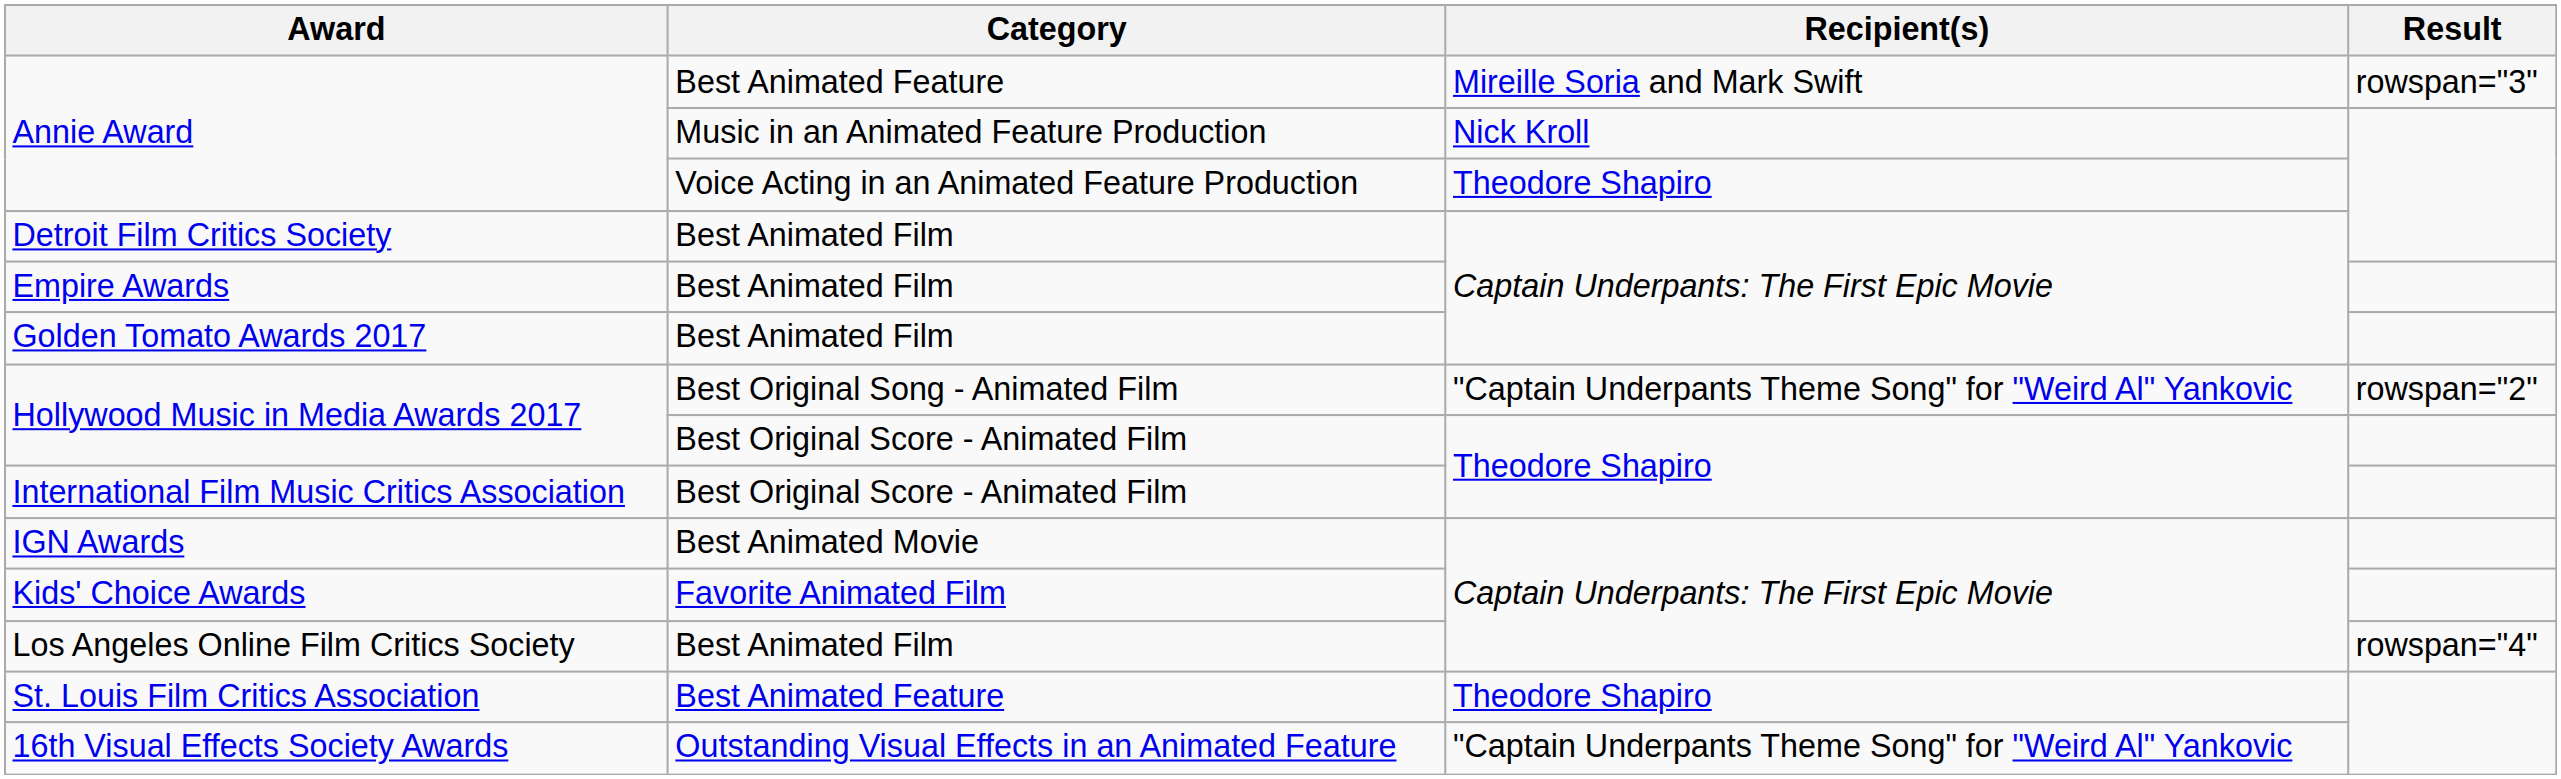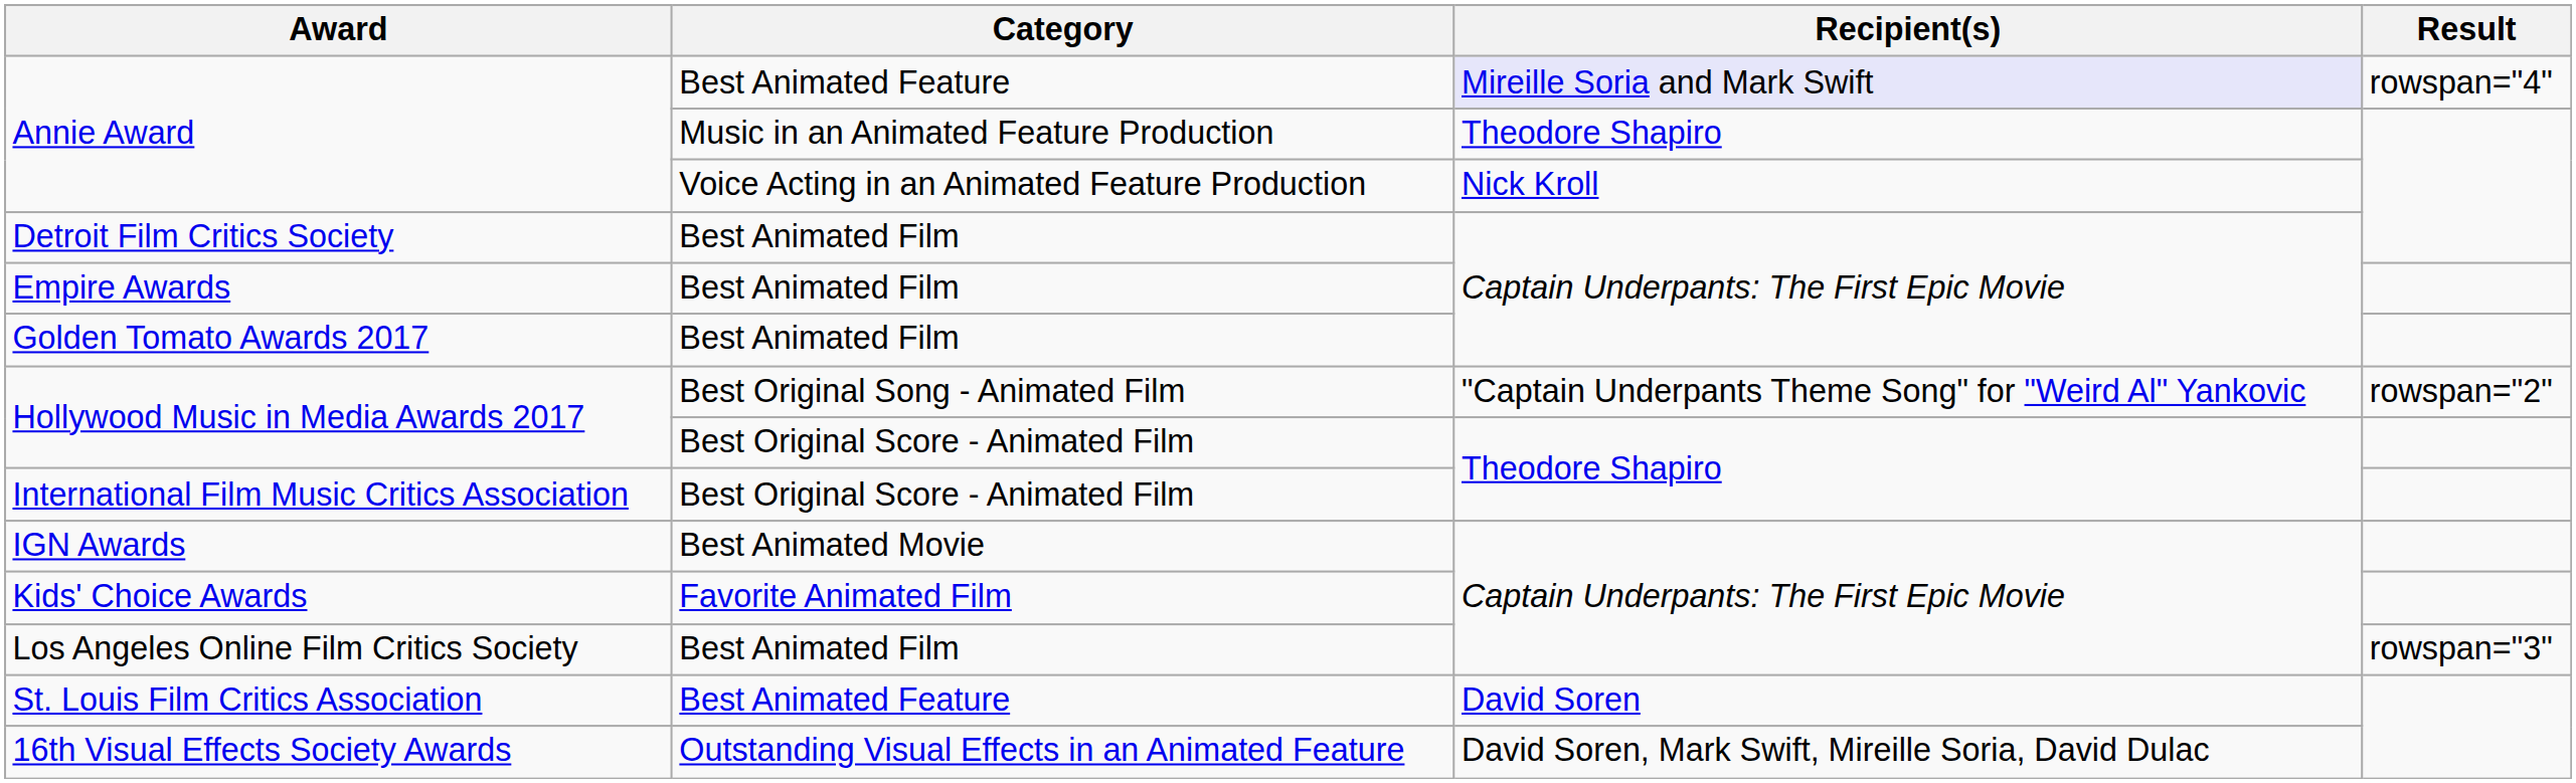Annie Award / Best Animated Feature | Recipient(s): no background -> lavender background
Annie Award / Best Animated Feature | Result: rowspan="3" -> rowspan="4"
Annie Award / Music in an Animated Feature Production | Recipient(s): Nick Kroll -> Theodore Shapiro
Annie Award / Voice Acting in an Animated Feature Production | Recipient(s): Theodore Shapiro -> Nick Kroll
Los Angeles Online Film Critics Society | Result: rowspan="4" -> rowspan="3"
St. Louis Film Critics Association | Recipient(s): Theodore Shapiro -> David Soren
16th Visual Effects Society Awards | Recipient(s): "Captain Underpants Theme Song" for "Weird Al" Yankovic -> David Soren, Mark Swift, Mireille Soria, David Dulac
